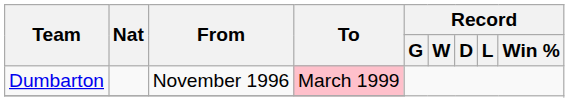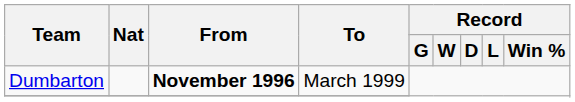Dumbarton | From: normal -> bold
Dumbarton | To: pink background -> no background
